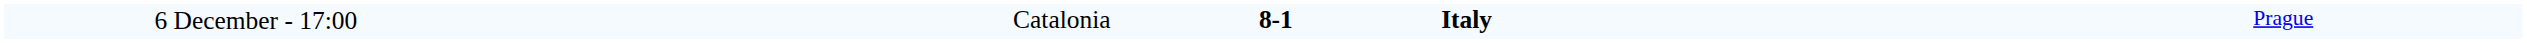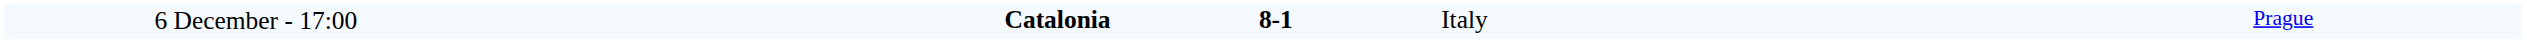Catalonia | column 2: normal -> bold
Catalonia | column 4: bold -> normal
